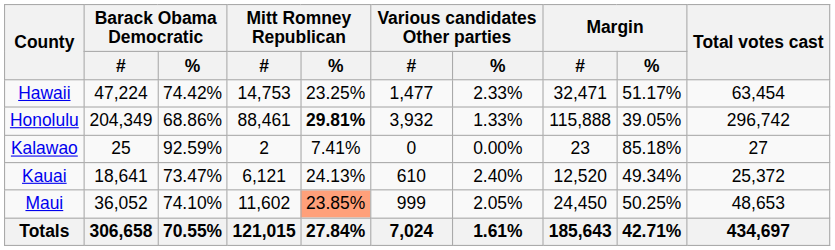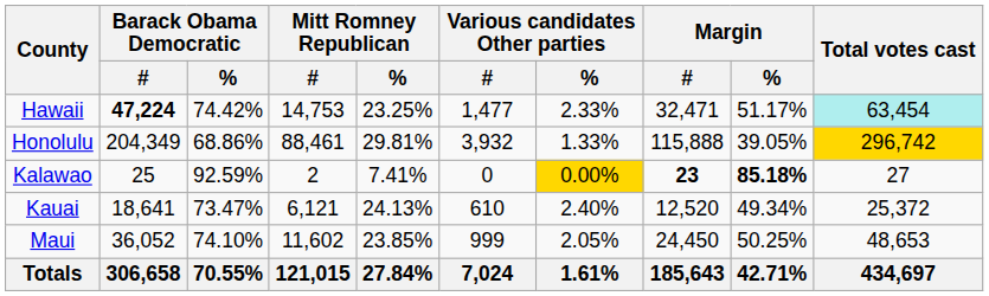Hawaii | Barack Obama Democratic / #: normal -> bold
Hawaii | Total votes cast: no background -> paleturquoise background
Honolulu | Mitt Romney Republican / %: bold -> normal
Honolulu | Total votes cast: no background -> gold background
Kalawao | Various candidates Other parties / %: no background -> gold background
Kalawao | Margin / #: normal -> bold
Kalawao | Margin / %: normal -> bold
Maui | Mitt Romney Republican / %: lightsalmon background -> no background
